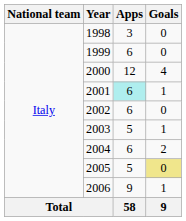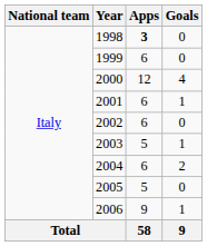1998 | Apps: normal -> bold
2001 | Apps: paleturquoise background -> no background
2005 | Goals: khaki background -> no background
